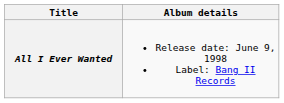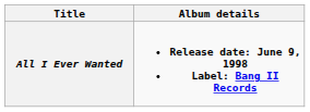row 2 | Album details: normal -> bold
